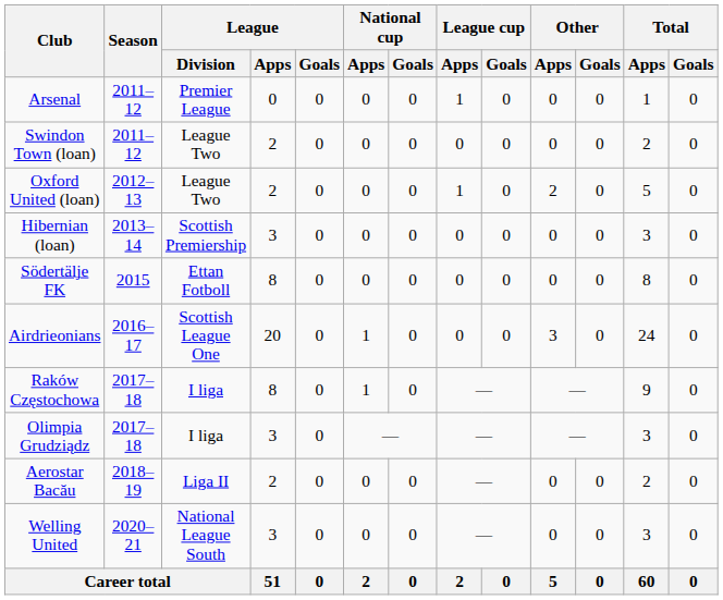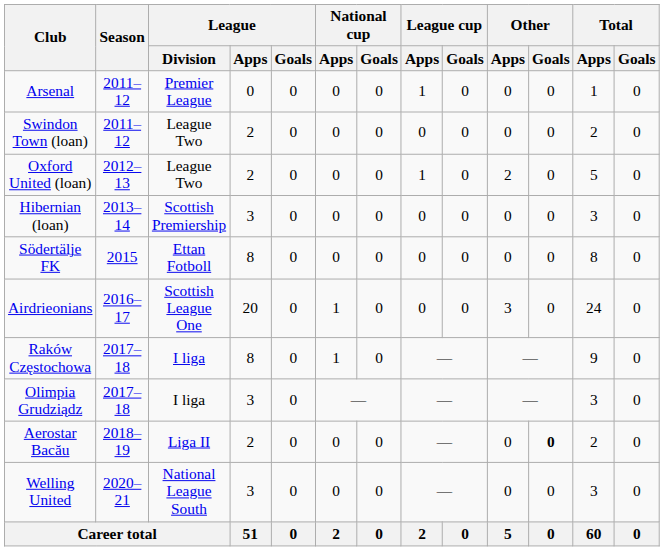Aerostar Bacău | Other / Goals: normal -> bold
